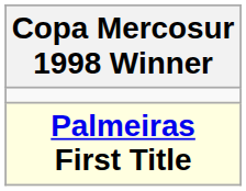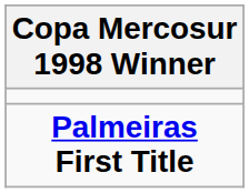row 3 | column 1: lightyellow background -> no background
